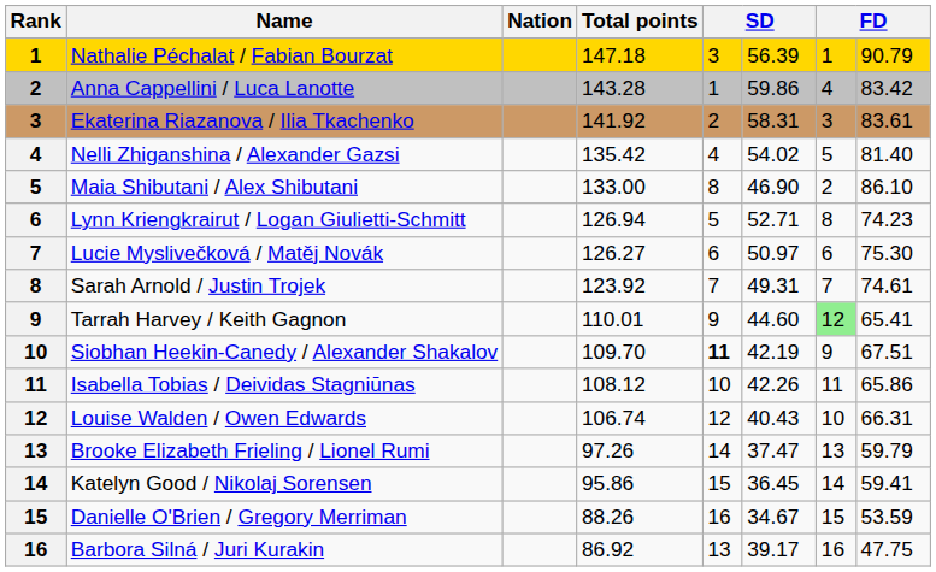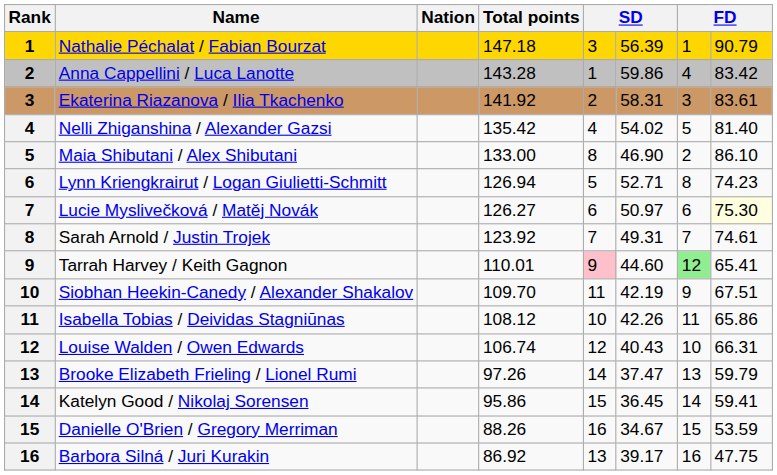Lucie Myslivečková / Matěj Novák | column 8: no background -> lightyellow background
Tarrah Harvey / Keith Gagnon | column 5: no background -> pink background
Siobhan Heekin-Canedy / Alexander Shakalov | column 5: bold -> normal
